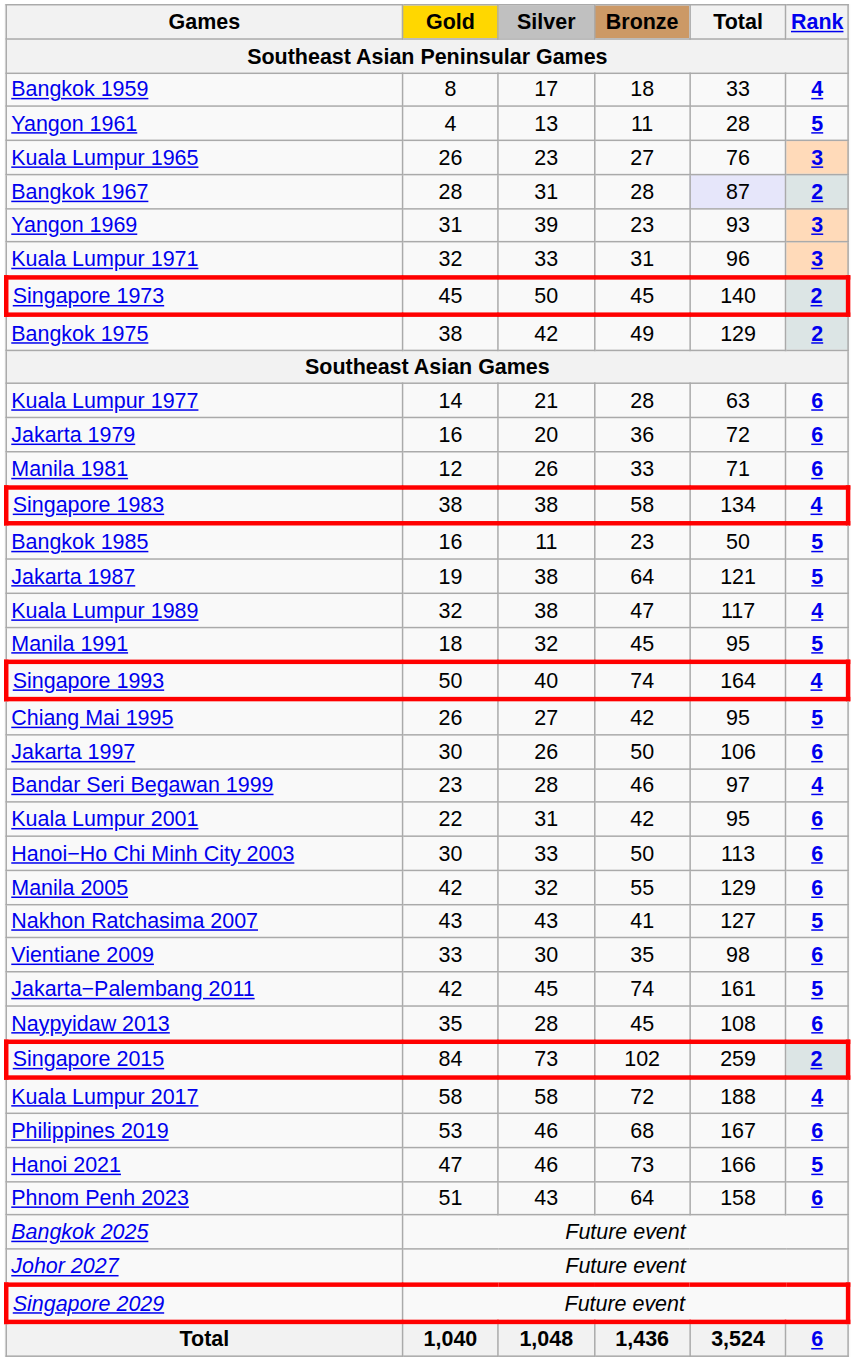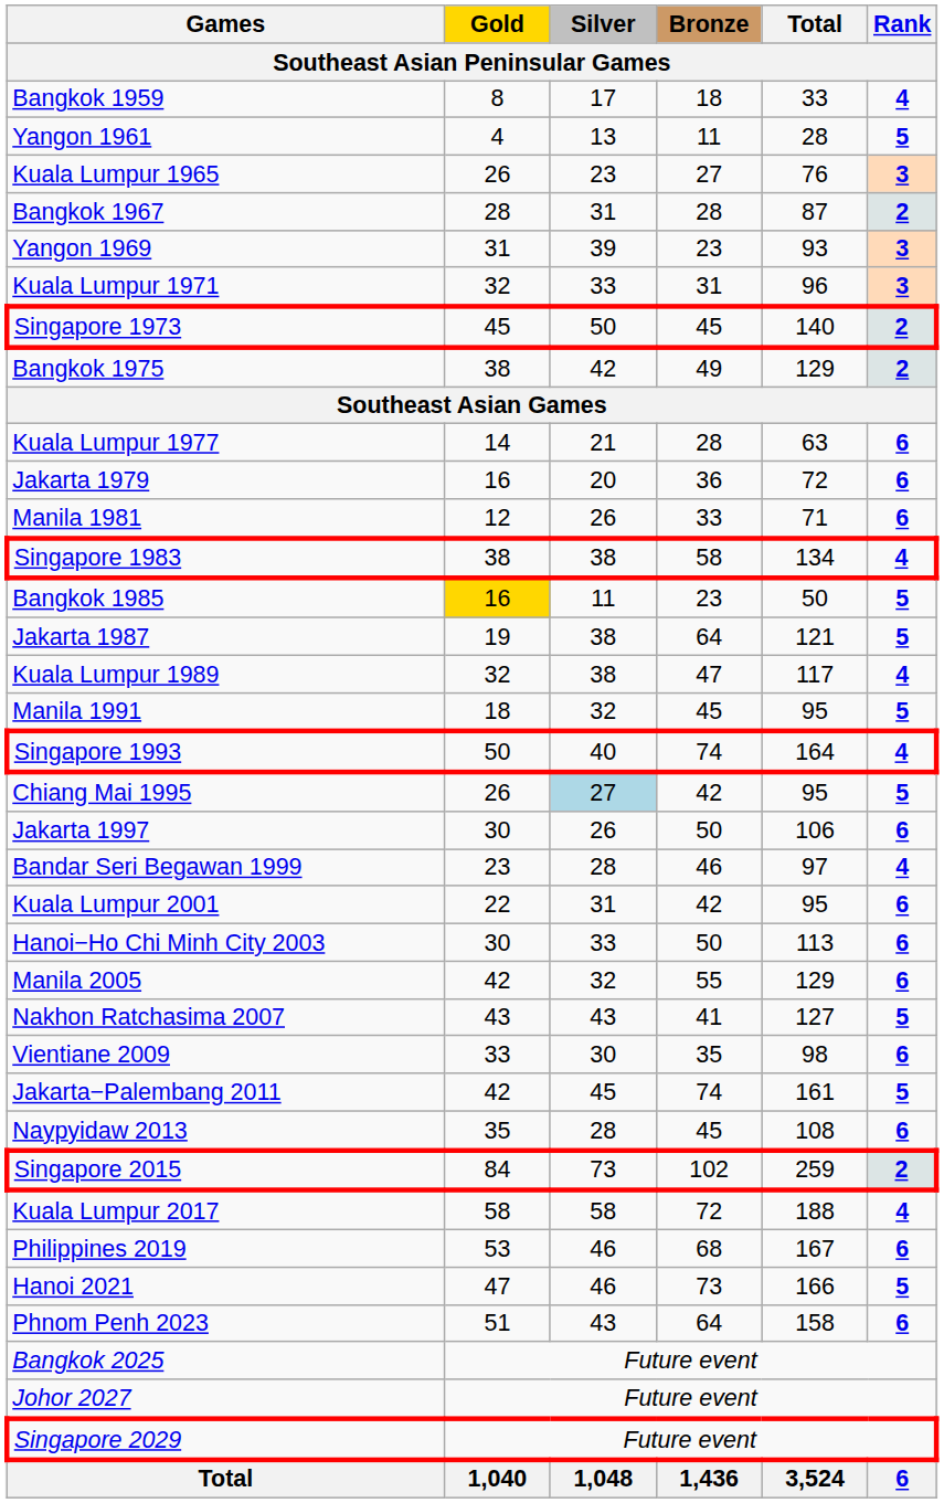Bangkok 1967 | Total: lavender background -> no background
Bangkok 1985 | Gold: no background -> gold background
Chiang Mai 1995 | Silver: no background -> lightblue background
